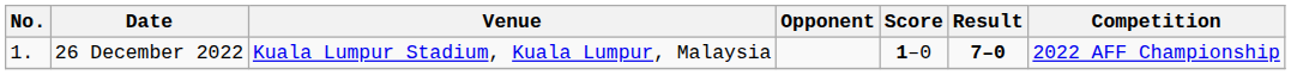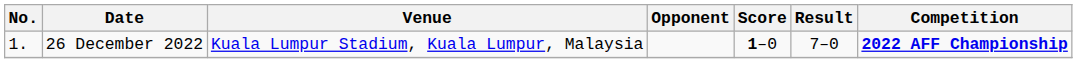26 December 2022 | Result: bold -> normal
26 December 2022 | Competition: normal -> bold
